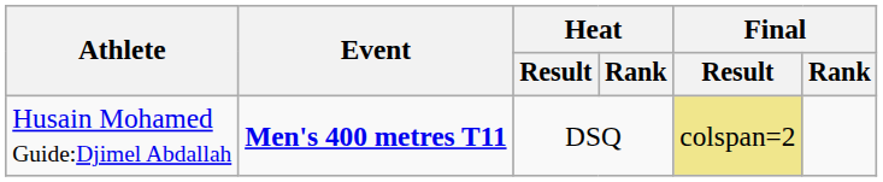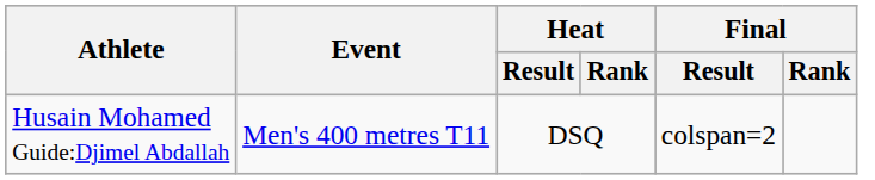Husain Mohamed Guide:Djimel Abdallah | Event: bold -> normal
Husain Mohamed Guide:Djimel Abdallah | Final / Result: khaki background -> no background
